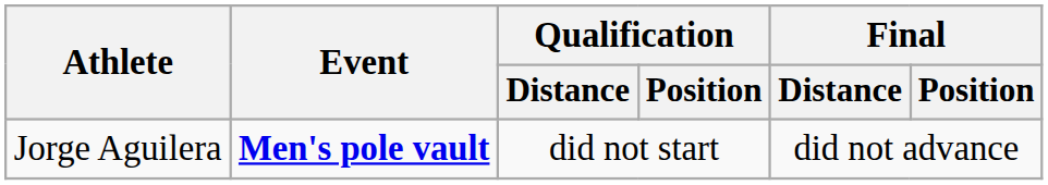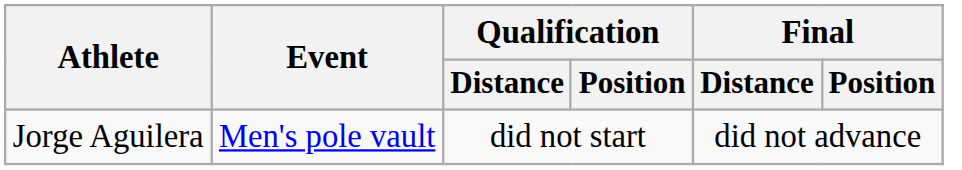Jorge Aguilera | Event: bold -> normal
